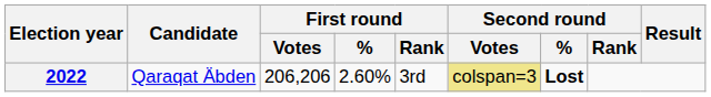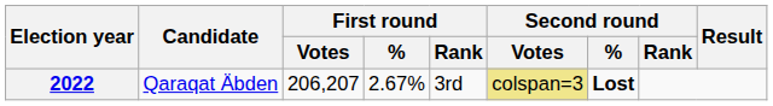2022 | First round / Votes: 206,206 -> 206,207
2022 | First round / %: 2.60% -> 2.67%
